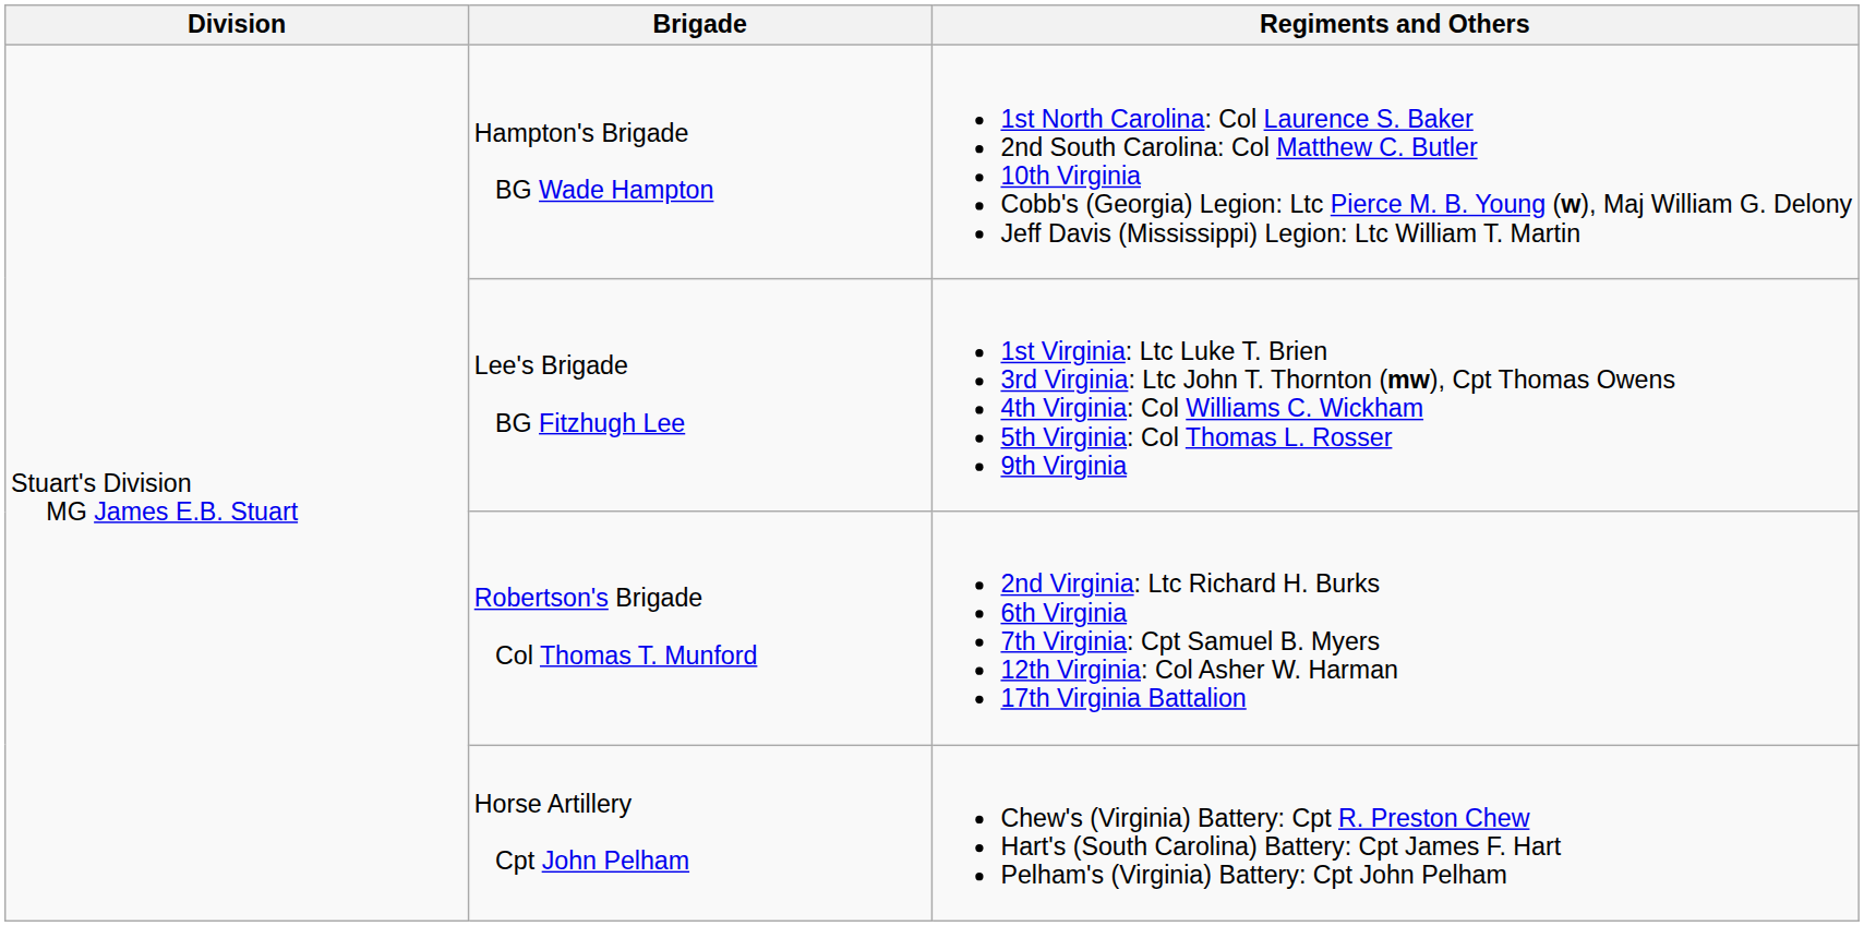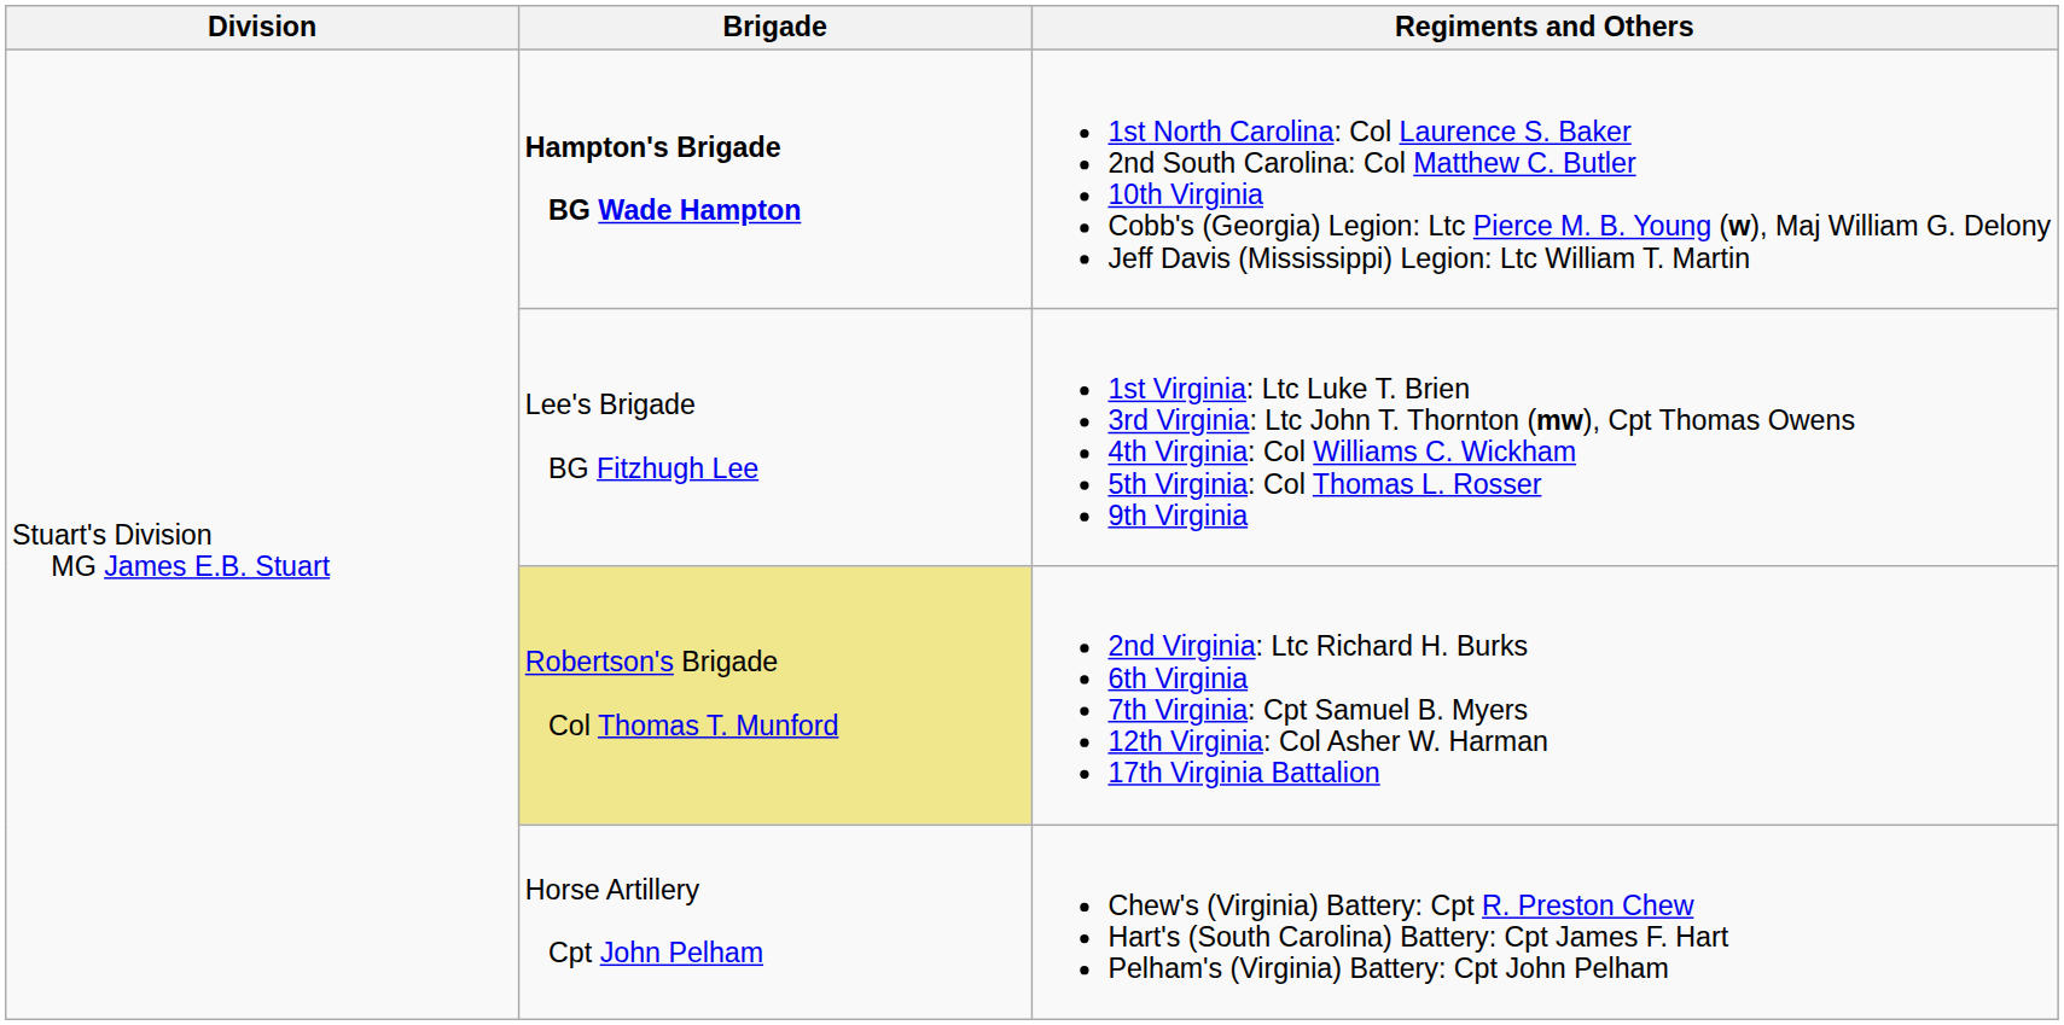Hampton's Brigade BG Wade Hampton | Brigade: normal -> bold
Robertson's Brigade Col Thomas T. Munford | Brigade: no background -> khaki background
